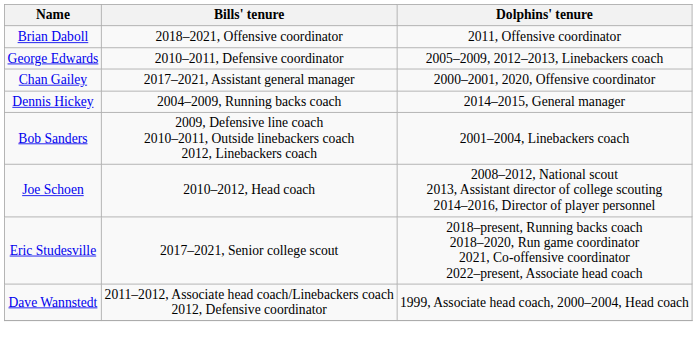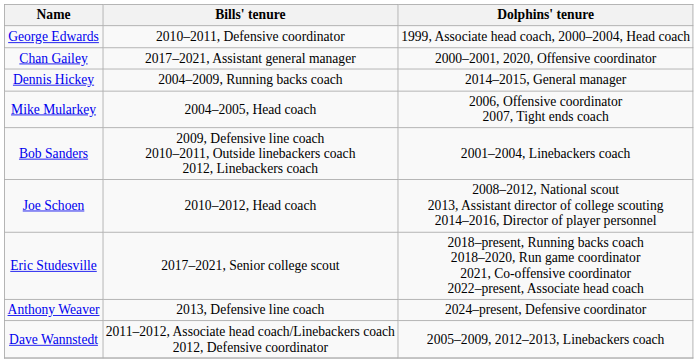- row: Brian Daboll | 2018–2021, Offensive coordinator | 2011, Offensive coordinator
George Edwards | Dolphins' tenure: 2005–2009, 2012–2013, Linebackers coach -> 1999, Associate head coach, 2000–2004, Head coach
+ row: Mike Mularkey | 2004–2005, Head coach | 2006, Offensive coordinator 2007, Tight ends coach
+ row: Anthony Weaver | 2013, Defensive line coach | 2024–present, Defensive coordinator
Dave Wannstedt | Dolphins' tenure: 1999, Associate head coach, 2000–2004, Head coach -> 2005–2009, 2012–2013, Linebackers coach
